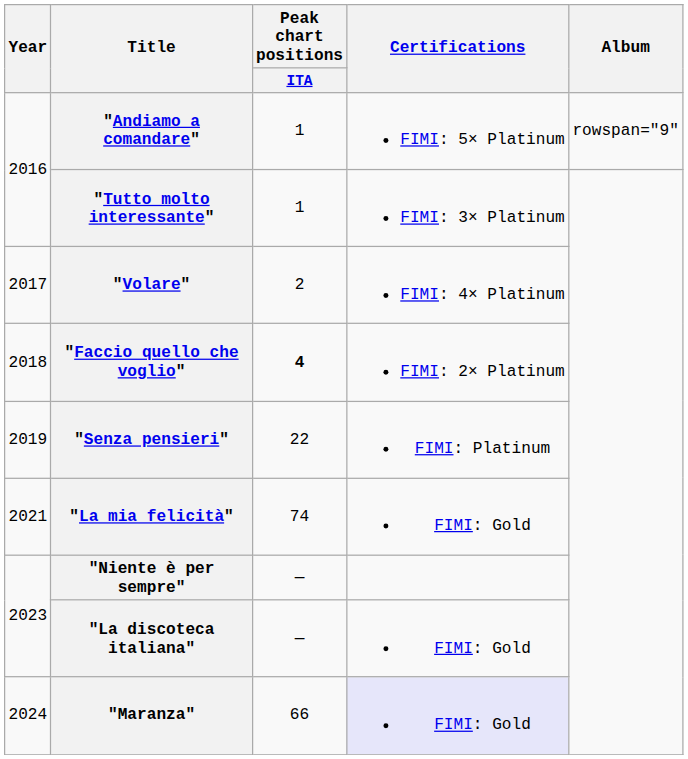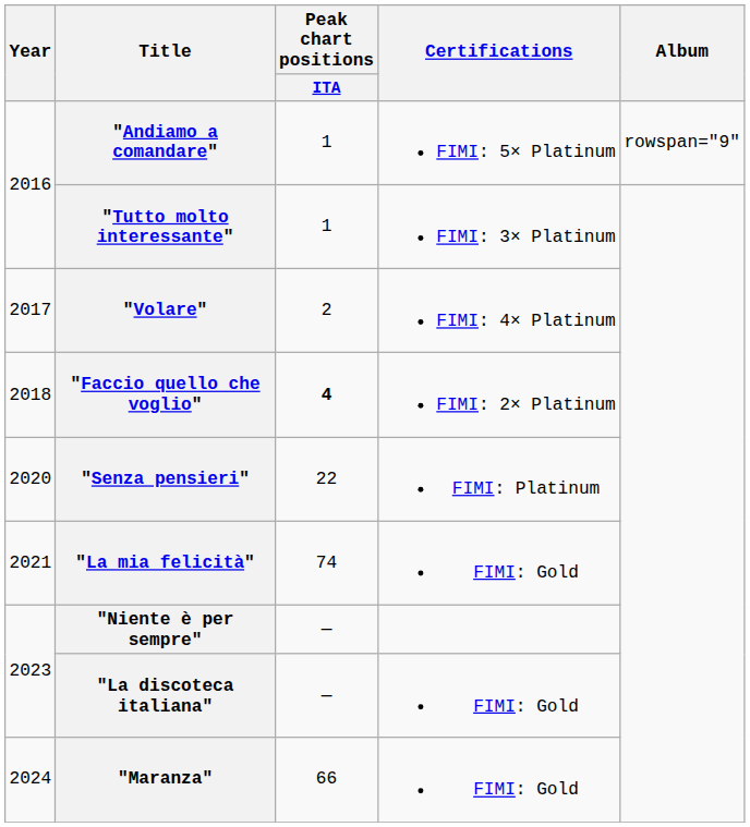"Senza pensieri" | Year: 2019 -> 2020
"Maranza" | Certifications: lavender background -> no background
